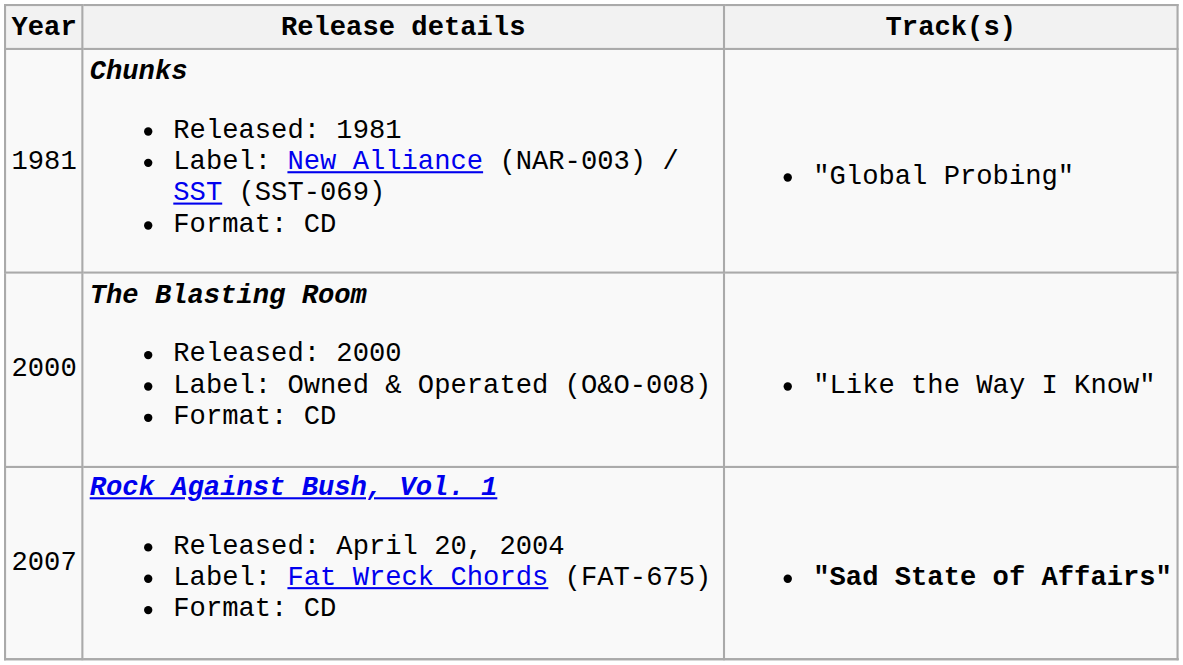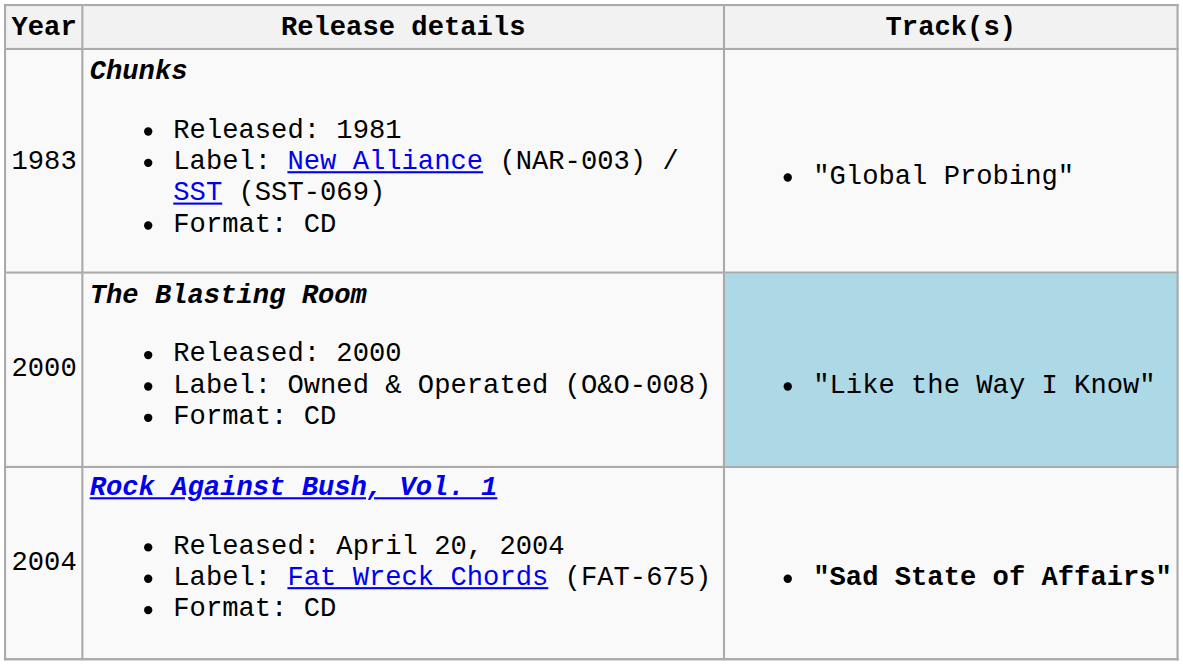row 2 | Year: 1981 -> 1983
row 3 | Track(s): no background -> lightblue background
row 4 | Year: 2007 -> 2004
